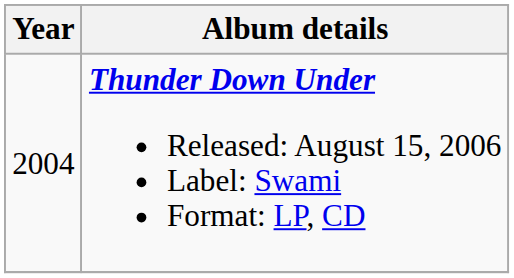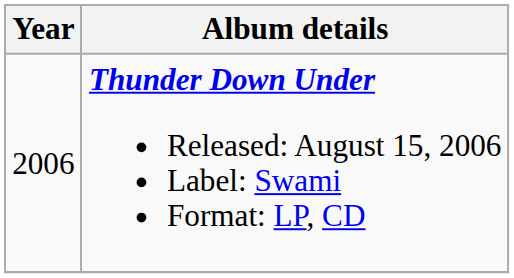row 2 | Year: 2004 -> 2006
